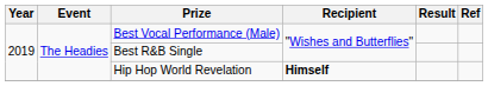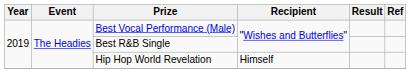Hip Hop World Revelation | Recipient: bold -> normal
